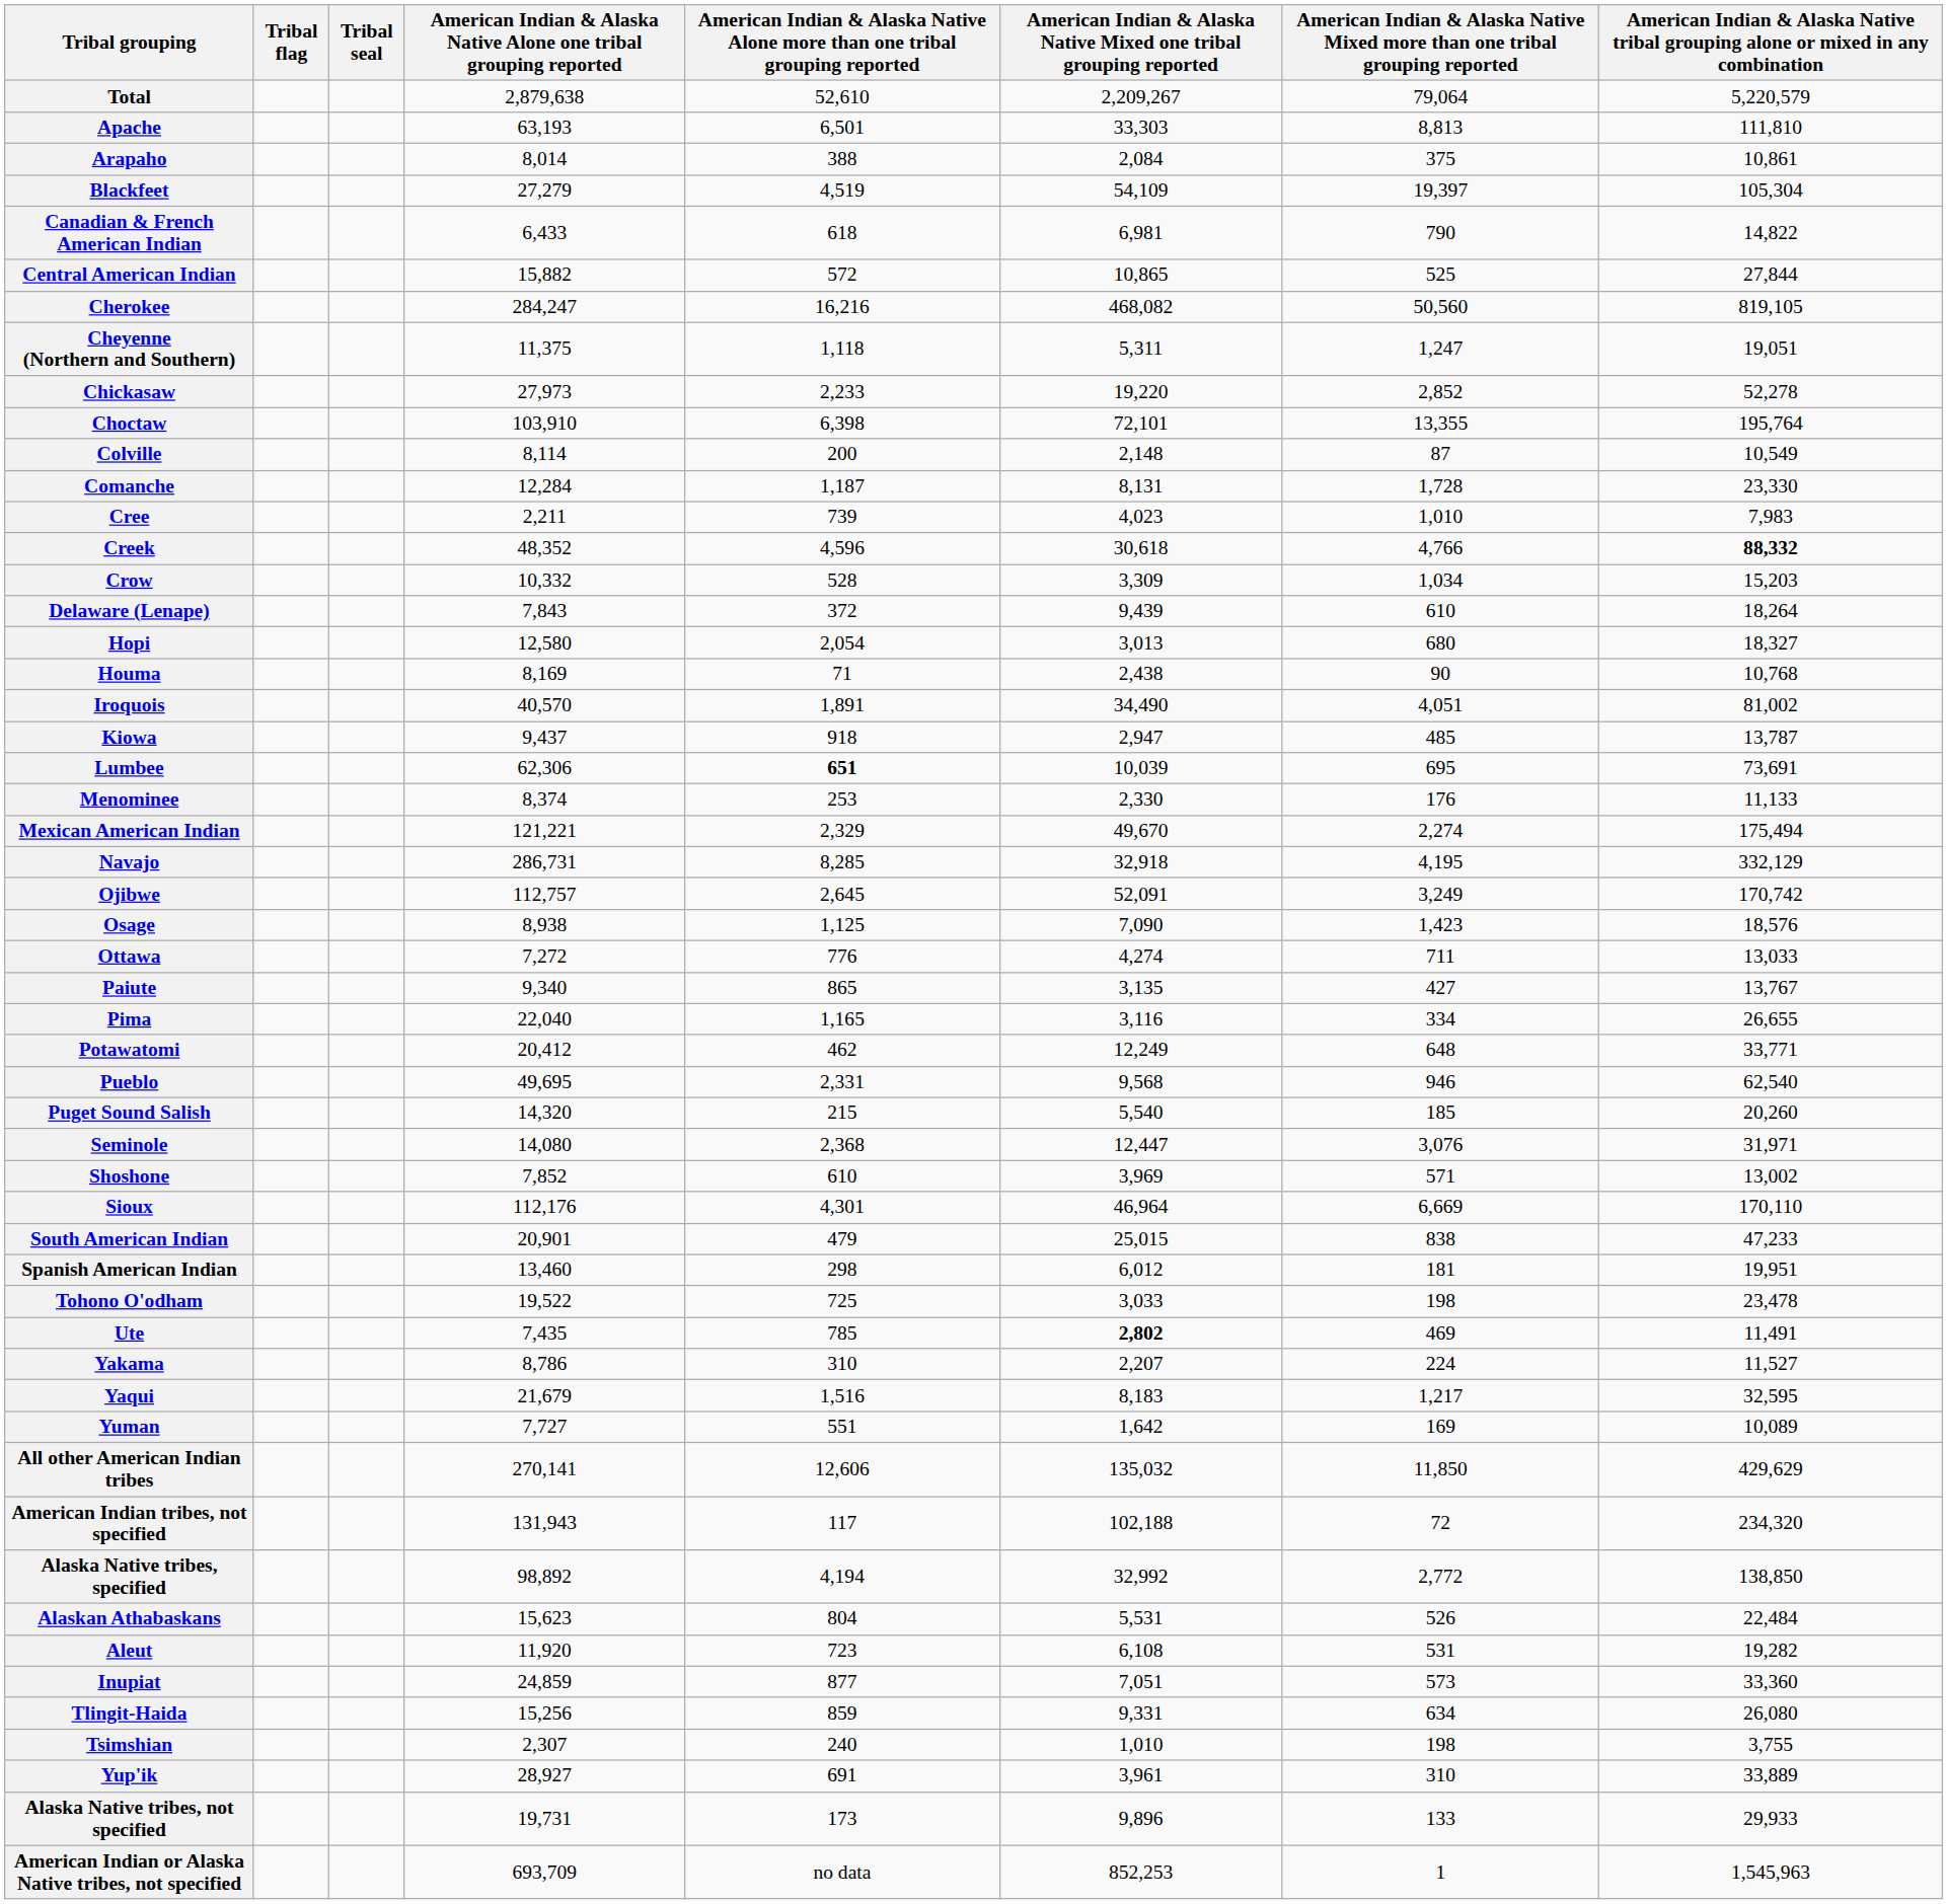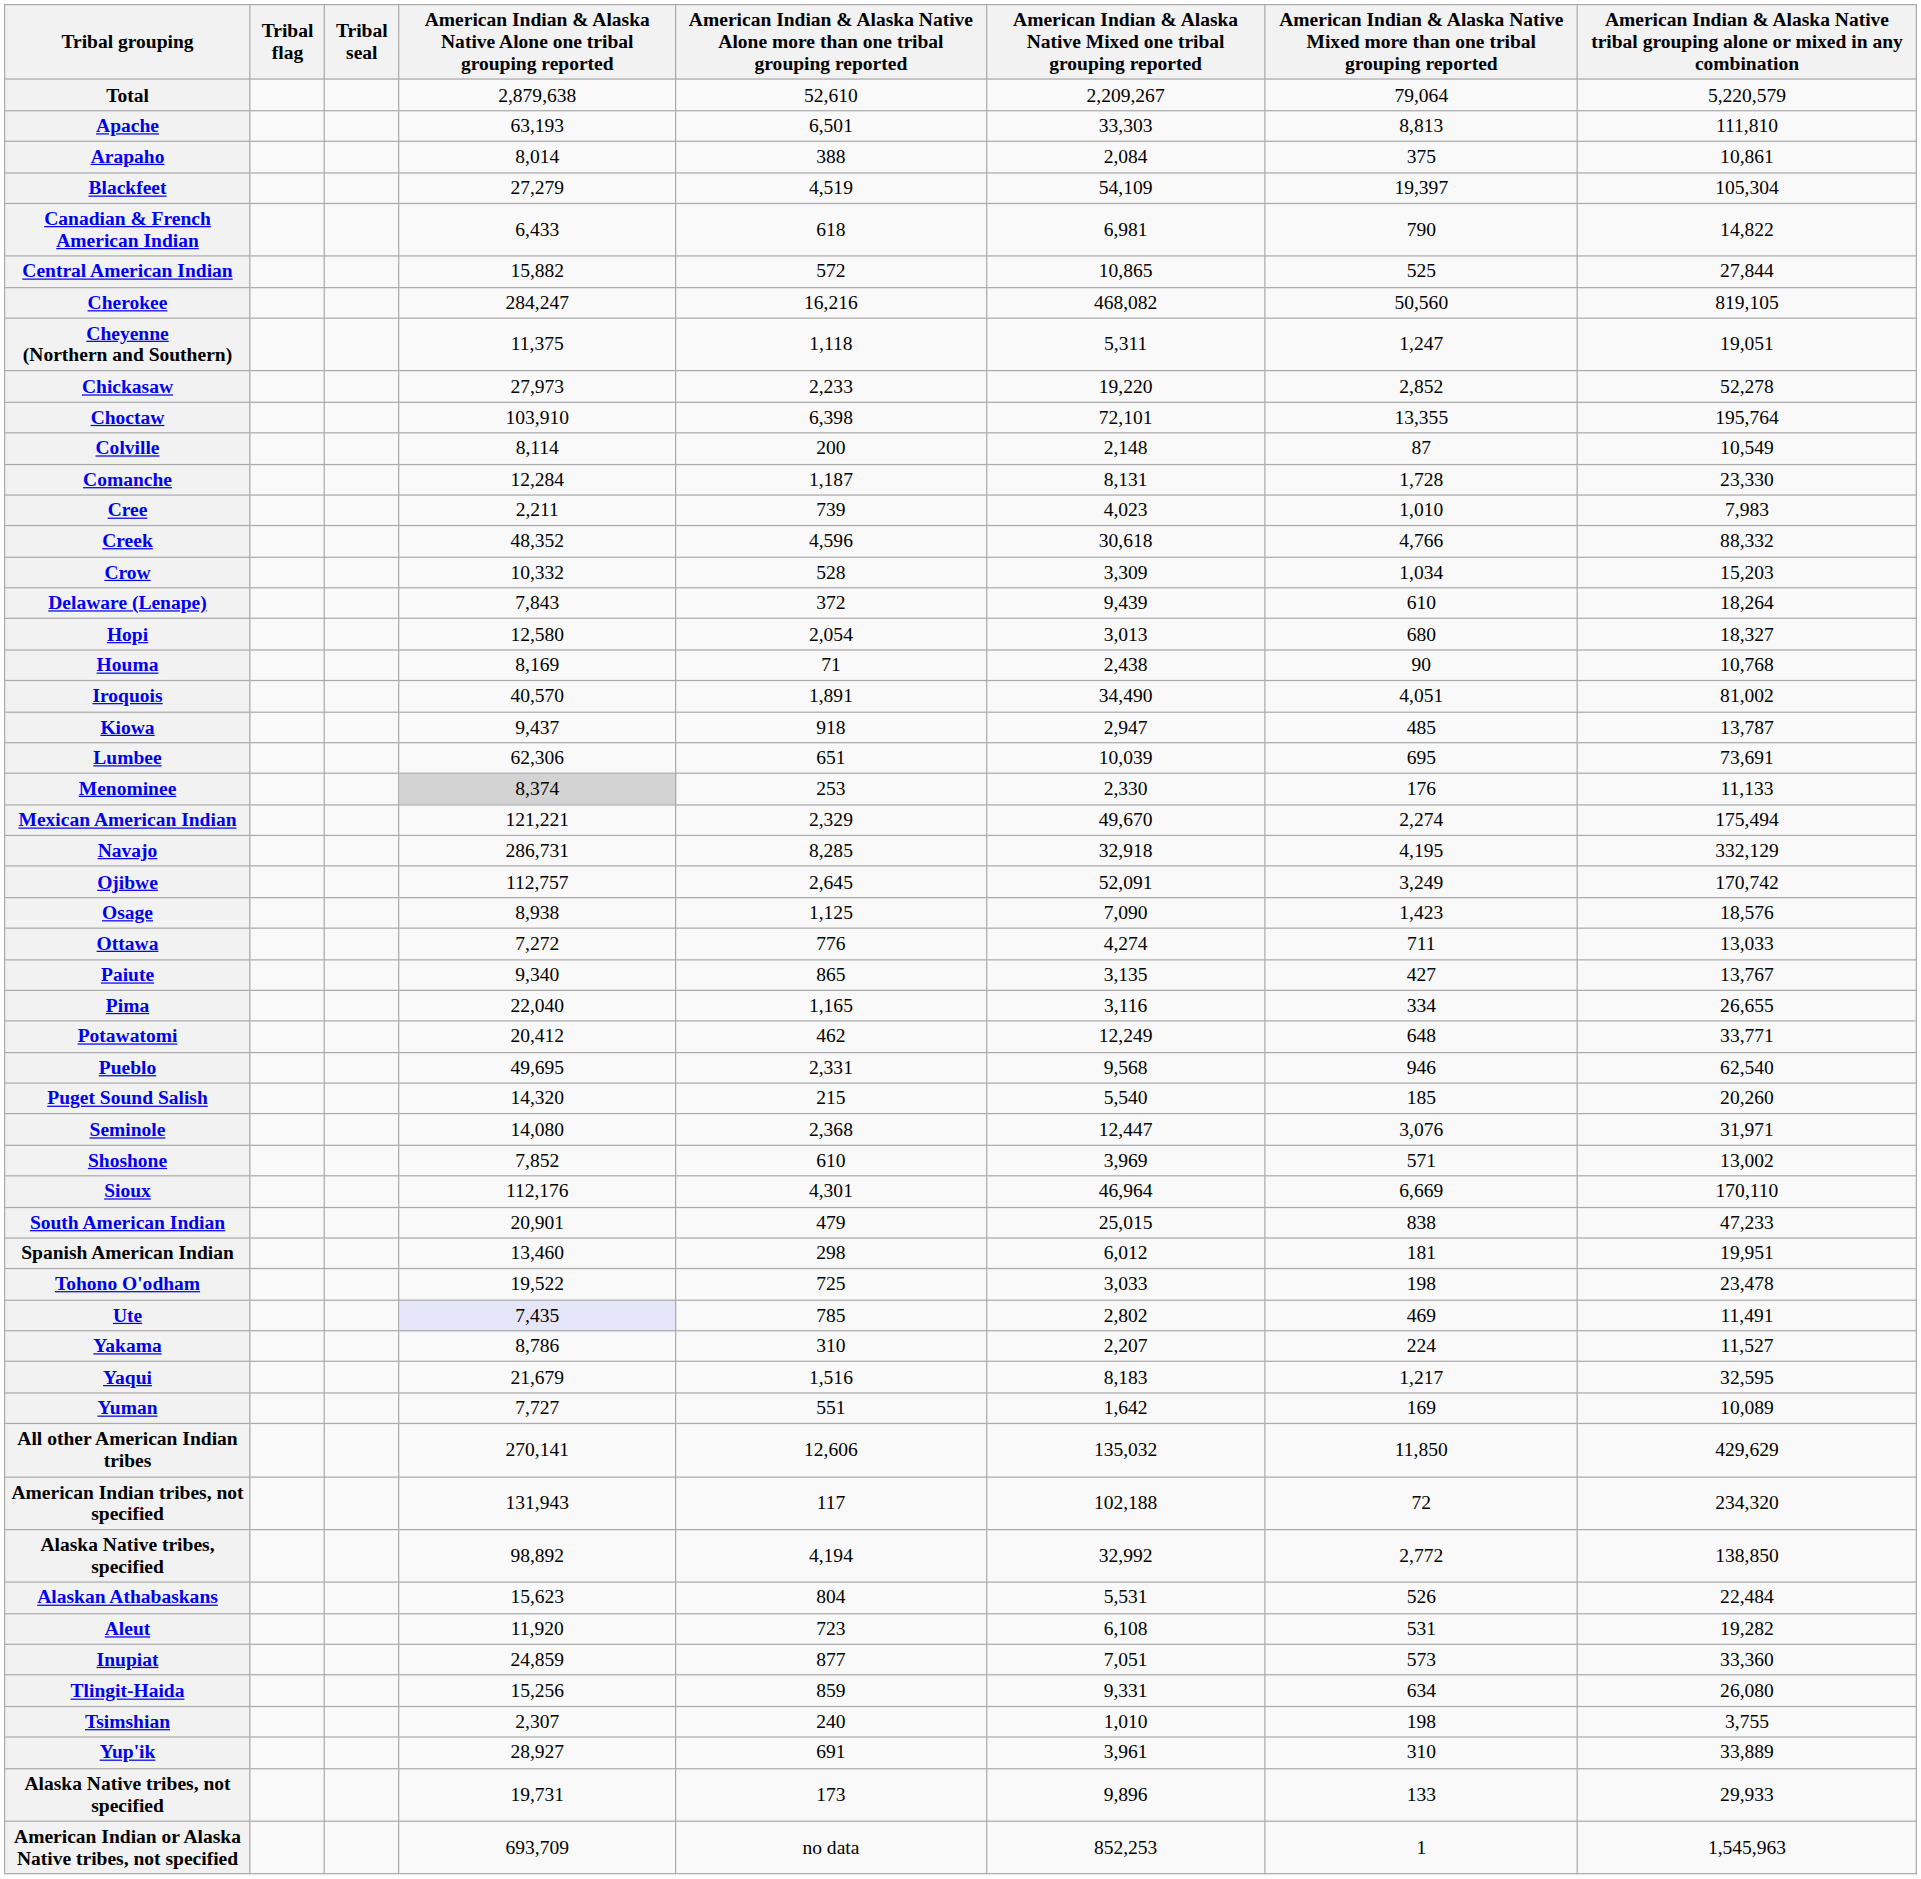Creek | column 8: bold -> normal
Lumbee | column 5: bold -> normal
Menominee | column 4: no background -> lightgrey background
Ute | column 4: no background -> lavender background
Ute | column 6: bold -> normal
